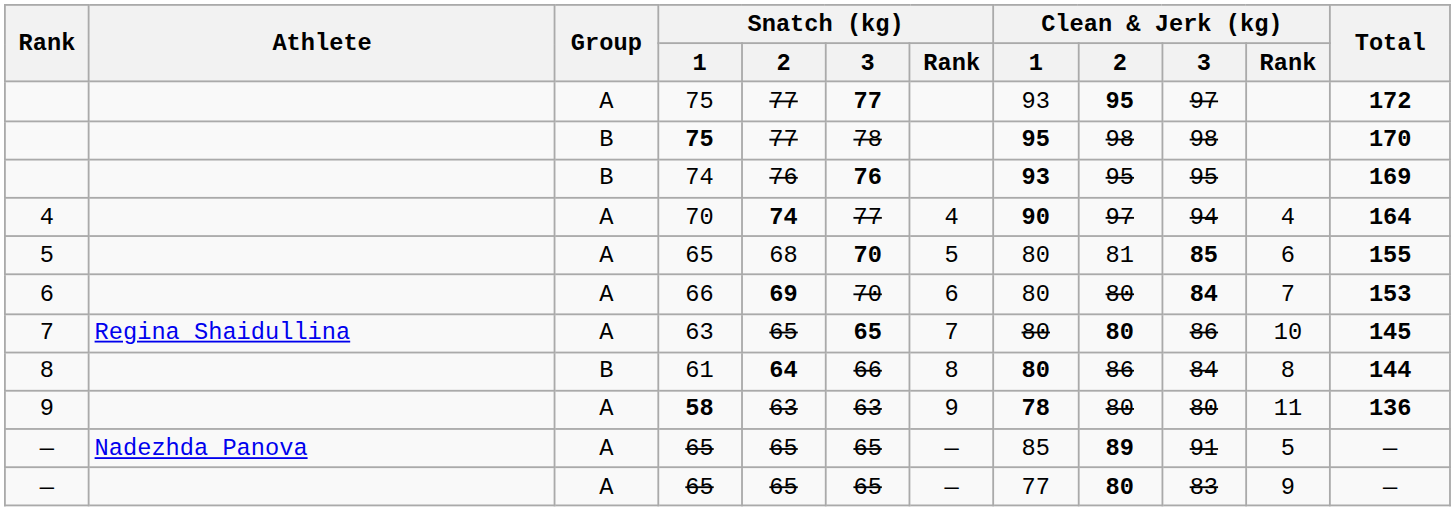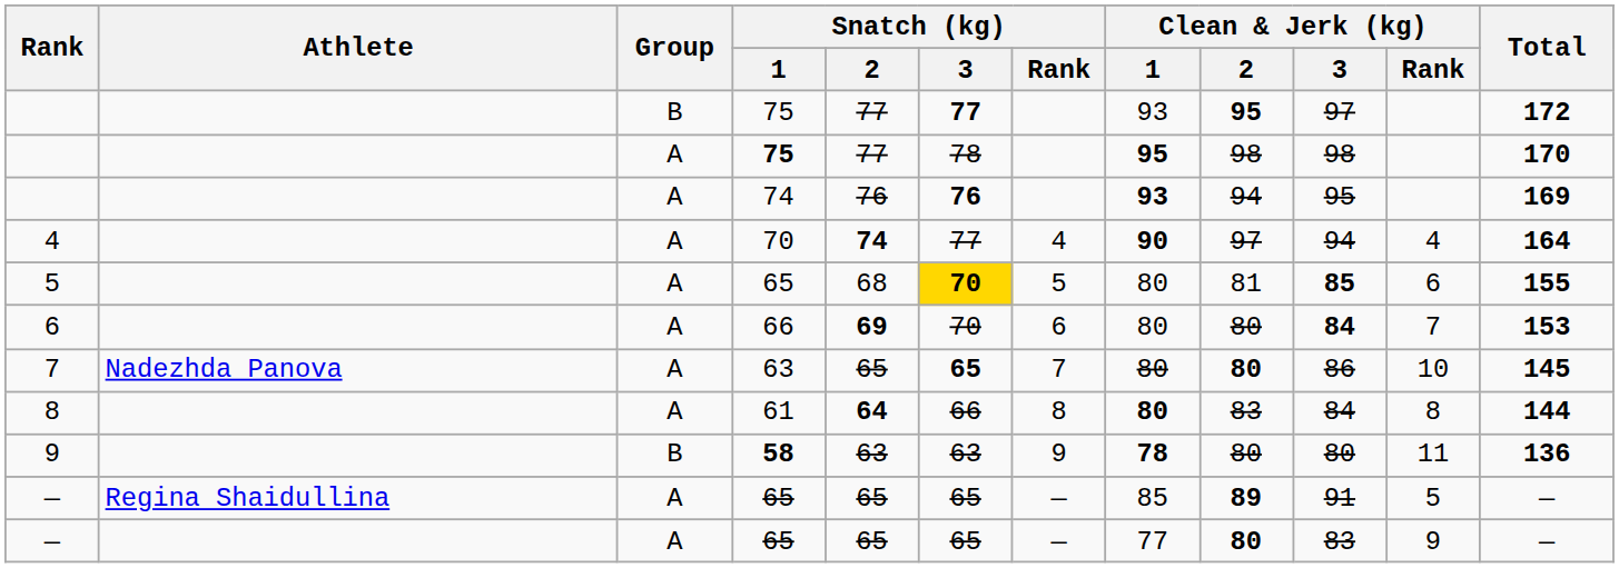row 3 | Group: A -> B
row 4 | Group: B -> A
row 5 | Group: B -> A
row 5 | Clean & Jerk (kg) / 2: 95 -> 94
row 7 | Snatch (kg) / 3: no background -> gold background
row 9 | Athlete: Regina Shaidullina -> Nadezhda Panova
row 10 | Group: B -> A
row 10 | Clean & Jerk (kg) / 2: 86 -> 83
row 11 | Group: A -> B
row 12 | Athlete: Nadezhda Panova -> Regina Shaidullina
